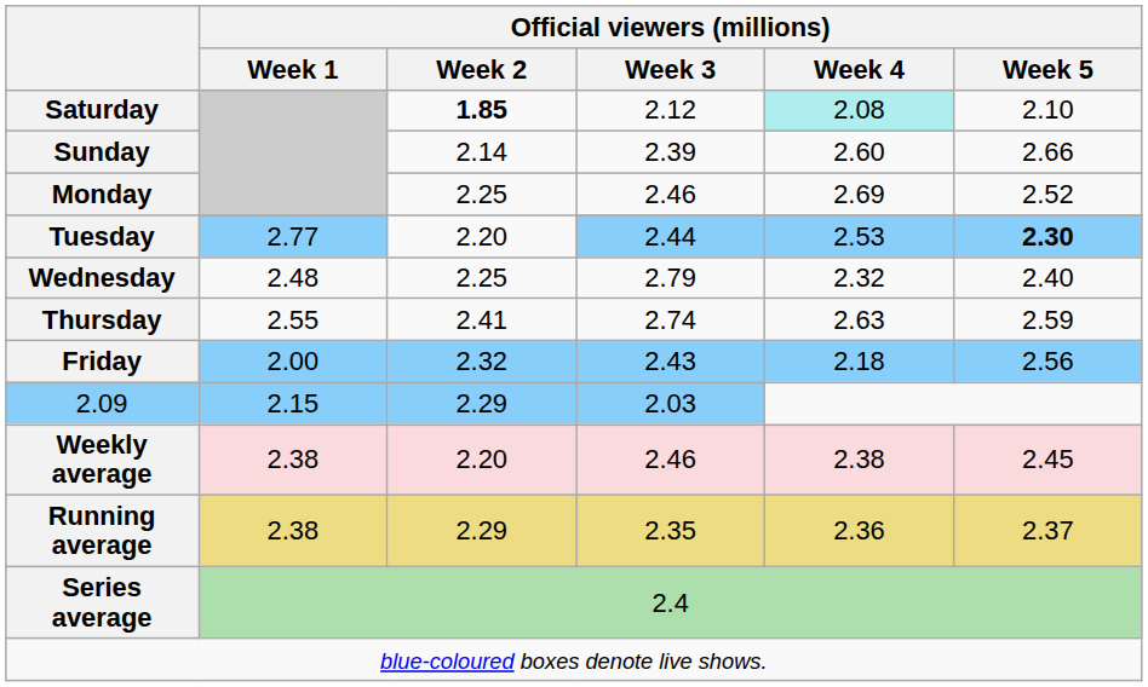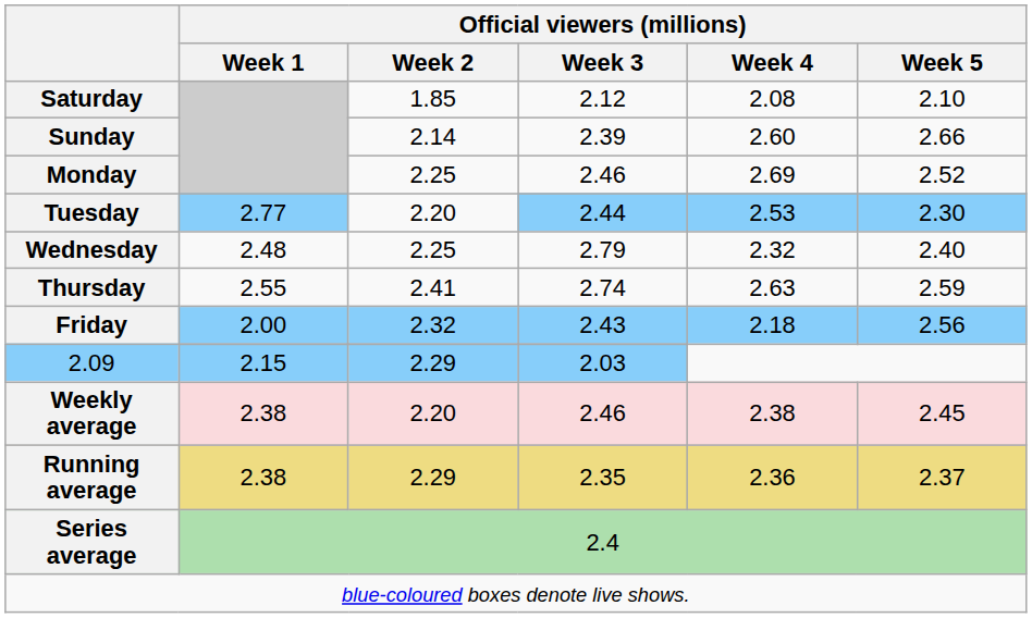Saturday | Official viewers (millions) / Week 2: bold -> normal
Saturday | Official viewers (millions) / Week 4: paleturquoise background -> no background
Tuesday | Official viewers (millions) / Week 5: bold -> normal
